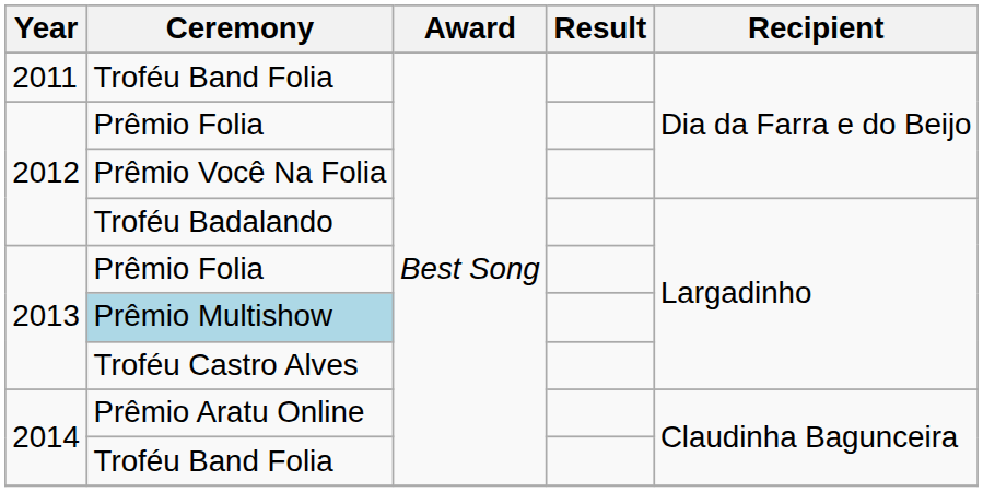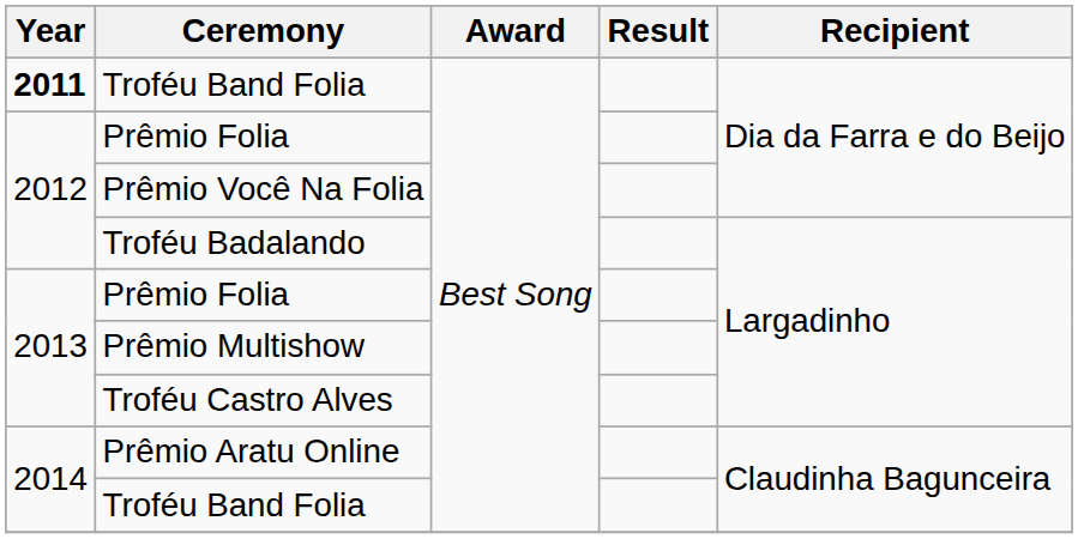2011 / Troféu Band Folia | Year: normal -> bold
Prêmio Multishow | Ceremony: lightblue background -> no background
